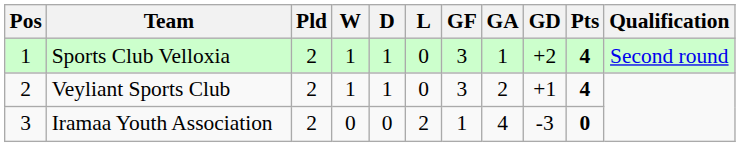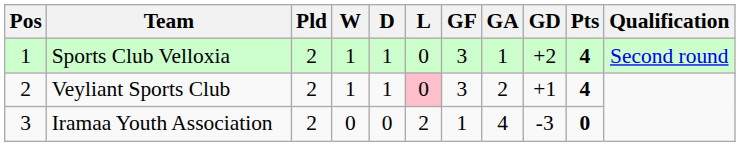Veyliant Sports Club | L: no background -> pink background
